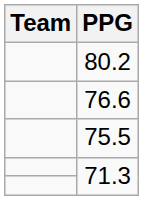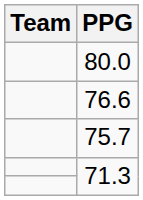row 2 | PPG: 80.2 -> 80.0
row 4 | PPG: 75.5 -> 75.7
